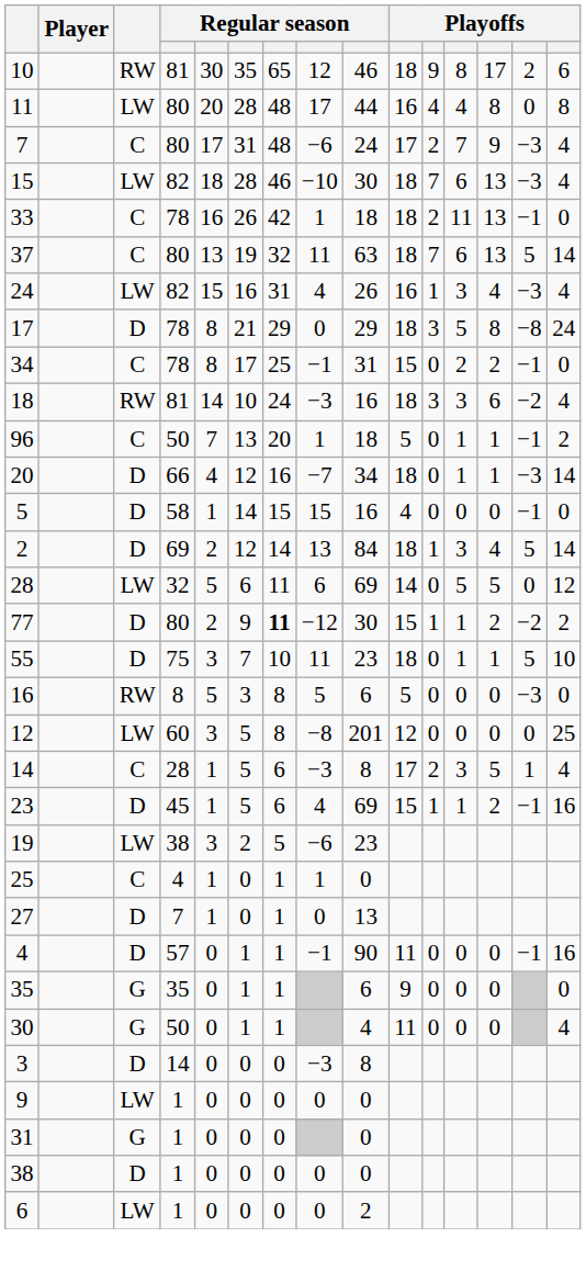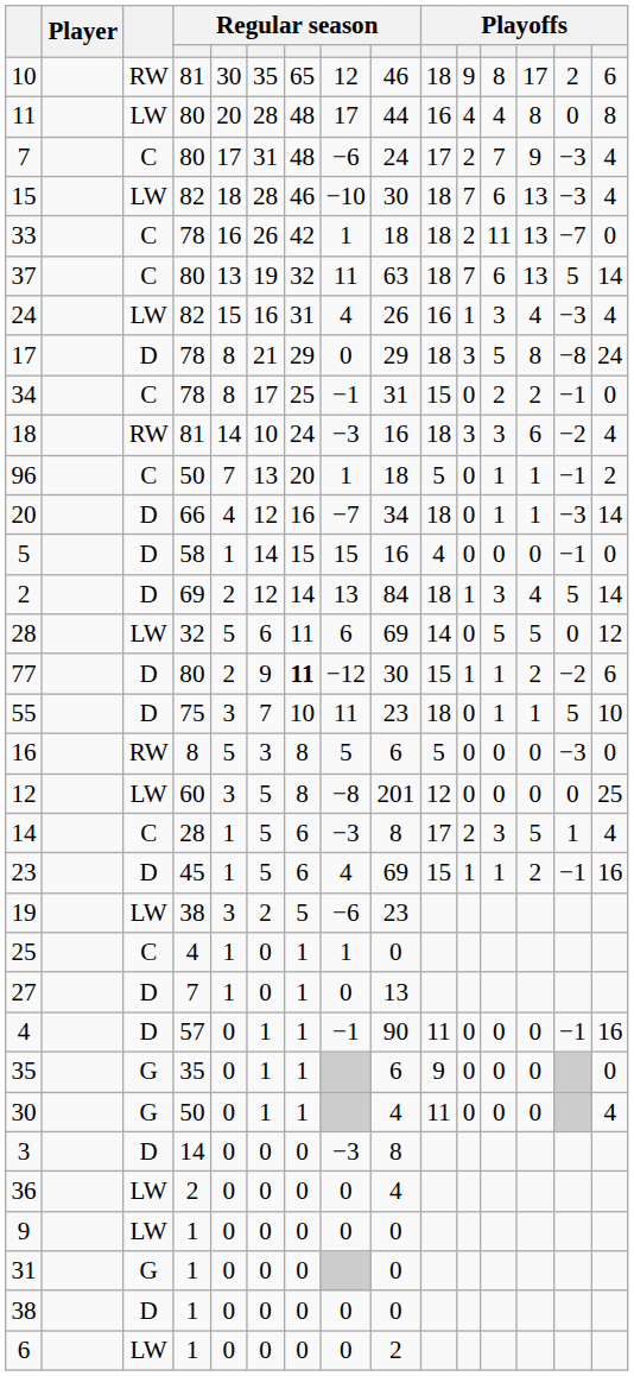33 | column 14: −1 -> −7
77 | column 15: 2 -> 6
+ row: 36 | LW | 2 | 0 | 0 | 0 | 0 | 4
